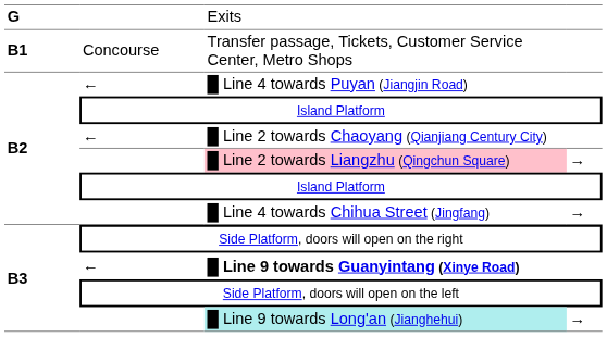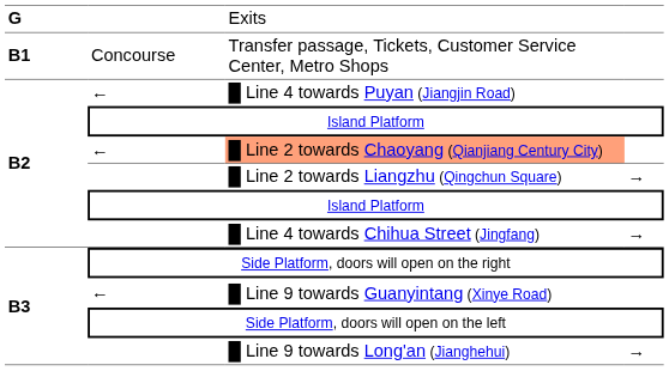█ Line 2 towards Chaoyang (Qianjiang Century City) | column 3: no background -> lightsalmon background
█ Line 2 towards Liangzhu (Qingchun Square) | column 3: pink background -> no background
█ Line 9 towards Guanyintang (Xinye Road) | column 3: bold -> normal
█ Line 9 towards Long'an (Jianghehui) | column 3: paleturquoise background -> no background
